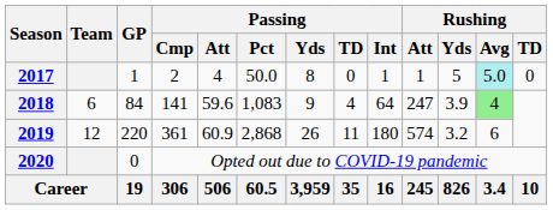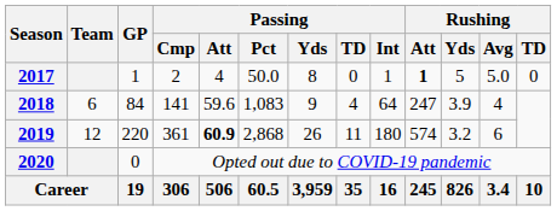2017 | Rushing / Att: normal -> bold
2017 | Rushing / Avg: paleturquoise background -> no background
2018 | Rushing / Avg: lightgreen background -> no background
2019 | Passing / Att: normal -> bold
